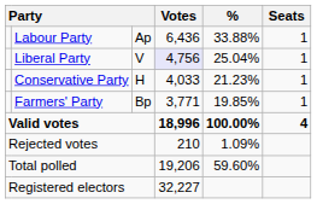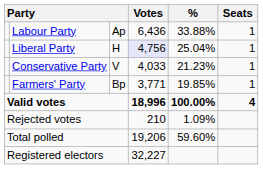Liberal Party | column 3: V -> H
Conservative Party | column 3: H -> V
